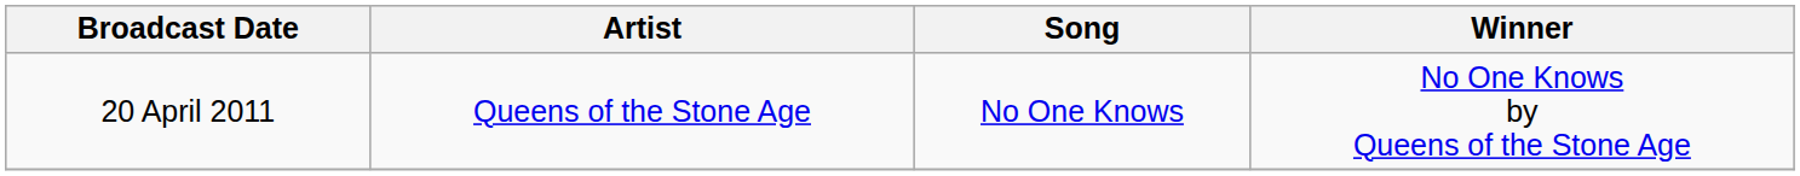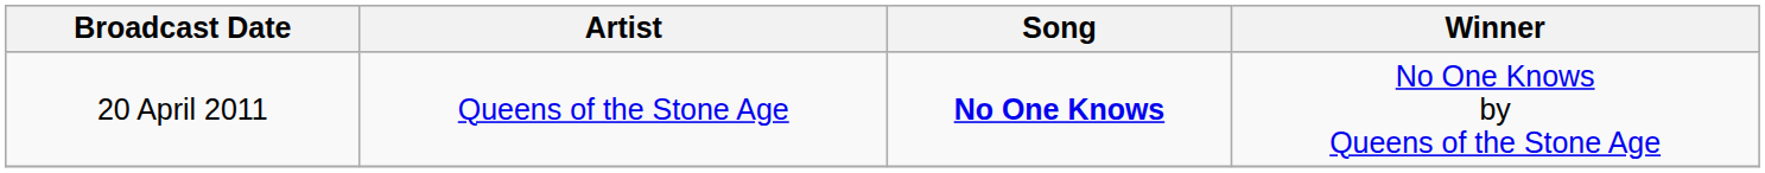20 April 2011 | Song: normal -> bold
